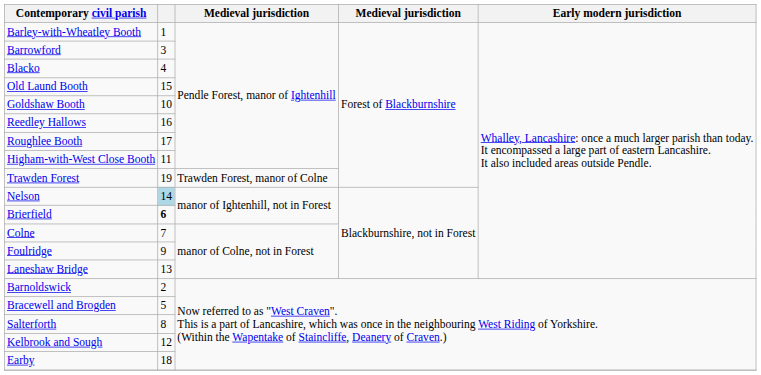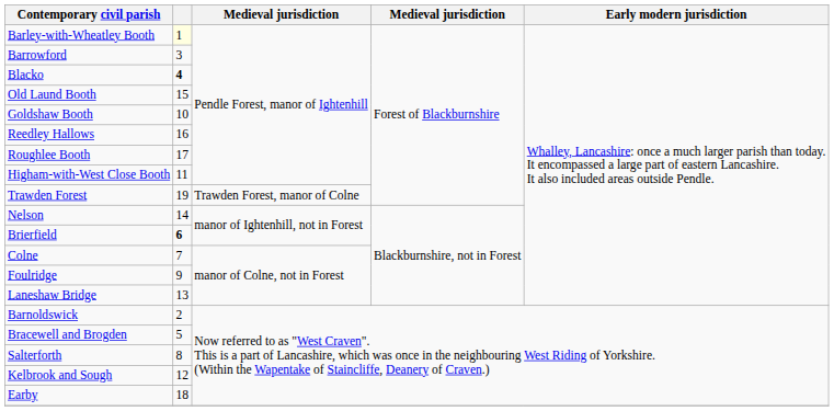Barley-with-Wheatley Booth | column 2: no background -> lightyellow background
Blacko | column 2: normal -> bold
Nelson | column 2: lightblue background -> no background
